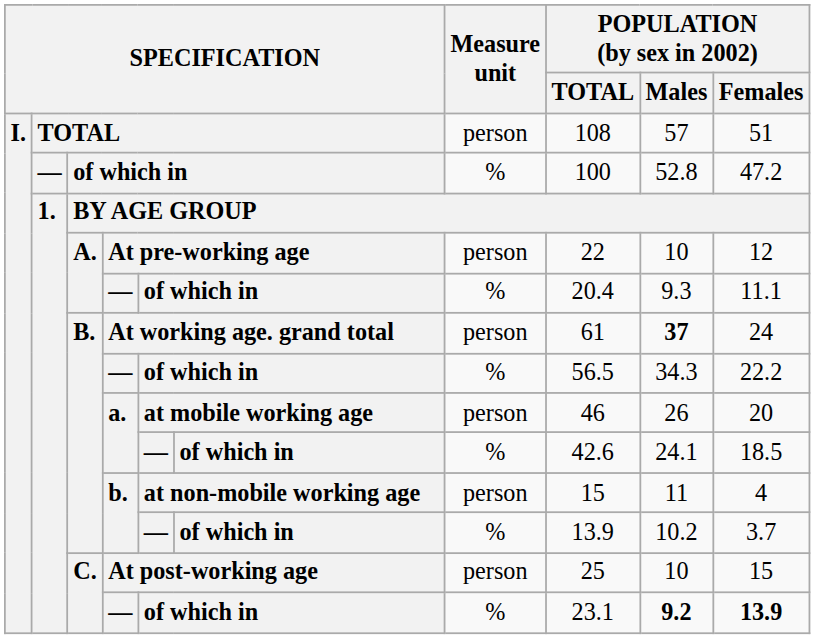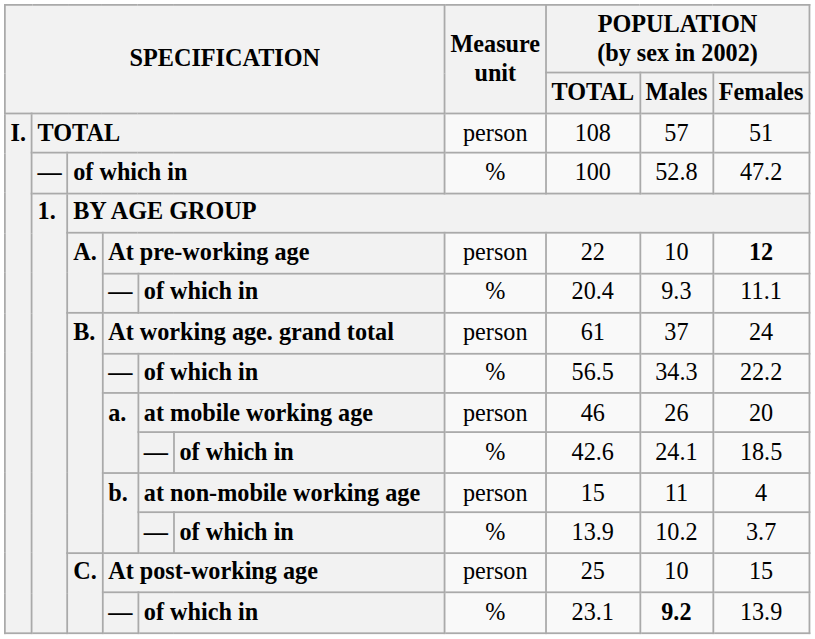At pre-working age | POPULATION (by sex in 2002) / Females: normal -> bold
At working age. grand total | POPULATION (by sex in 2002) / Males: bold -> normal
C. / — | POPULATION (by sex in 2002) / Females: bold -> normal
